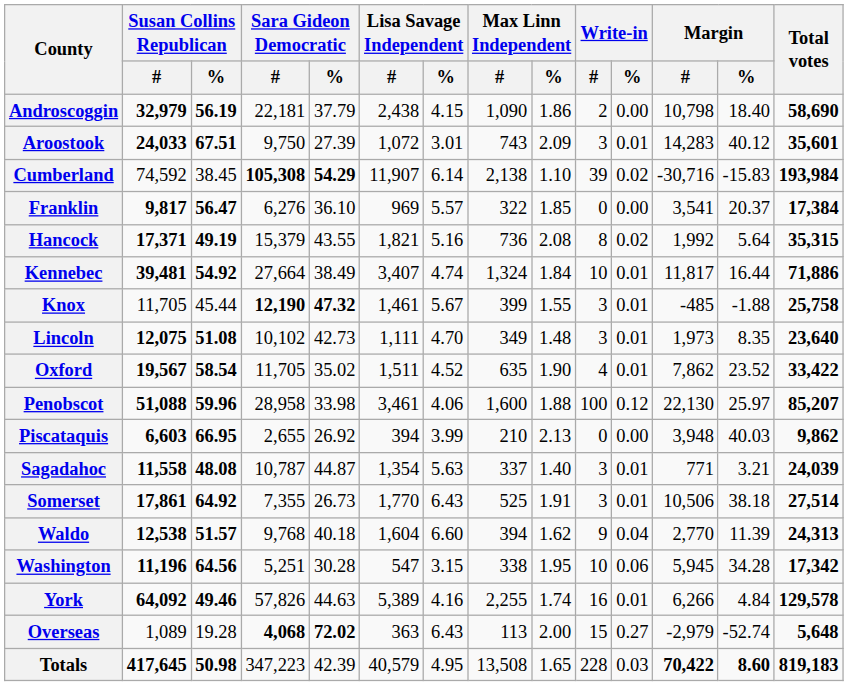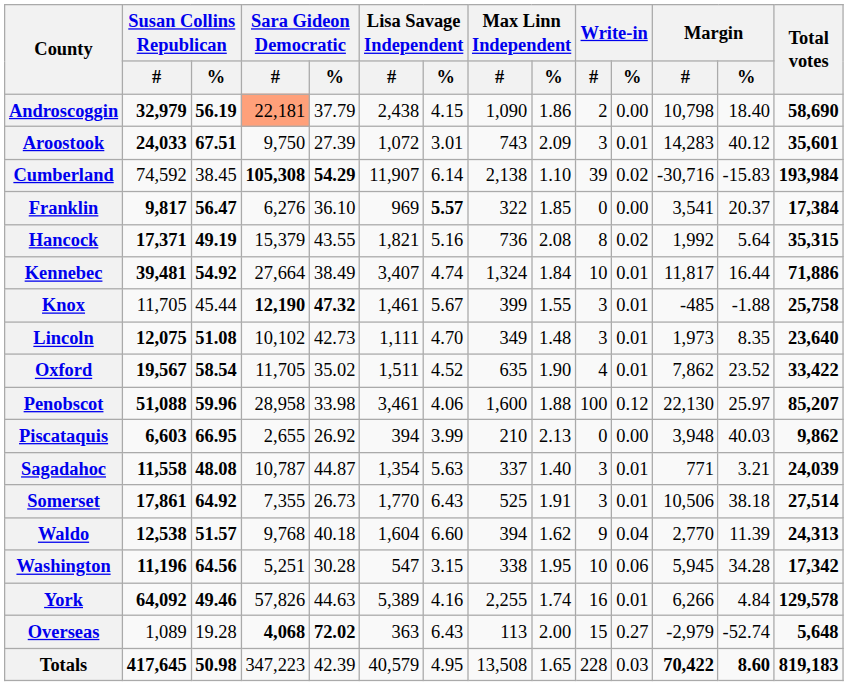Androscoggin | Sara Gideon Democratic / #: no background -> lightsalmon background
Franklin | Lisa Savage Independent / %: normal -> bold
